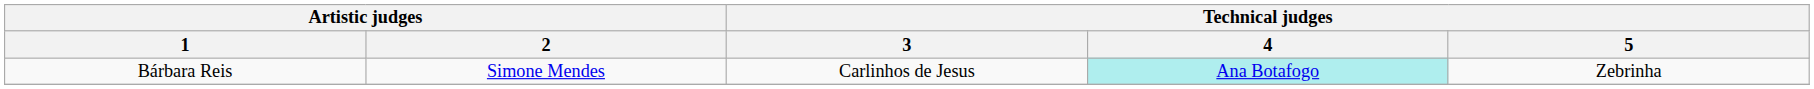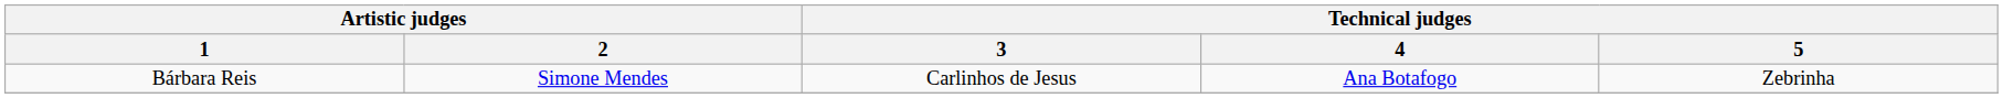Bárbara Reis | Technical judges / 4: paleturquoise background -> no background
